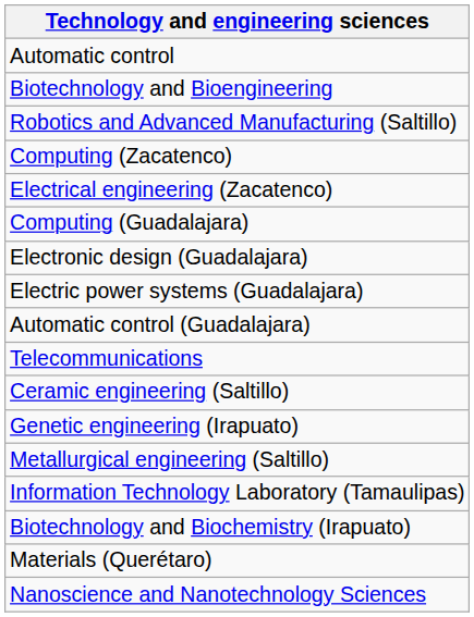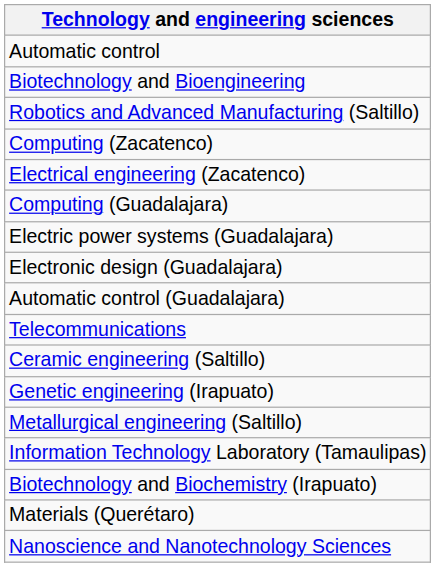row 8 | column 1: Electronic design (Guadalajara) -> Electric power systems (Guadalajara)
row 9 | column 1: Electric power systems (Guadalajara) -> Electronic design (Guadalajara)
